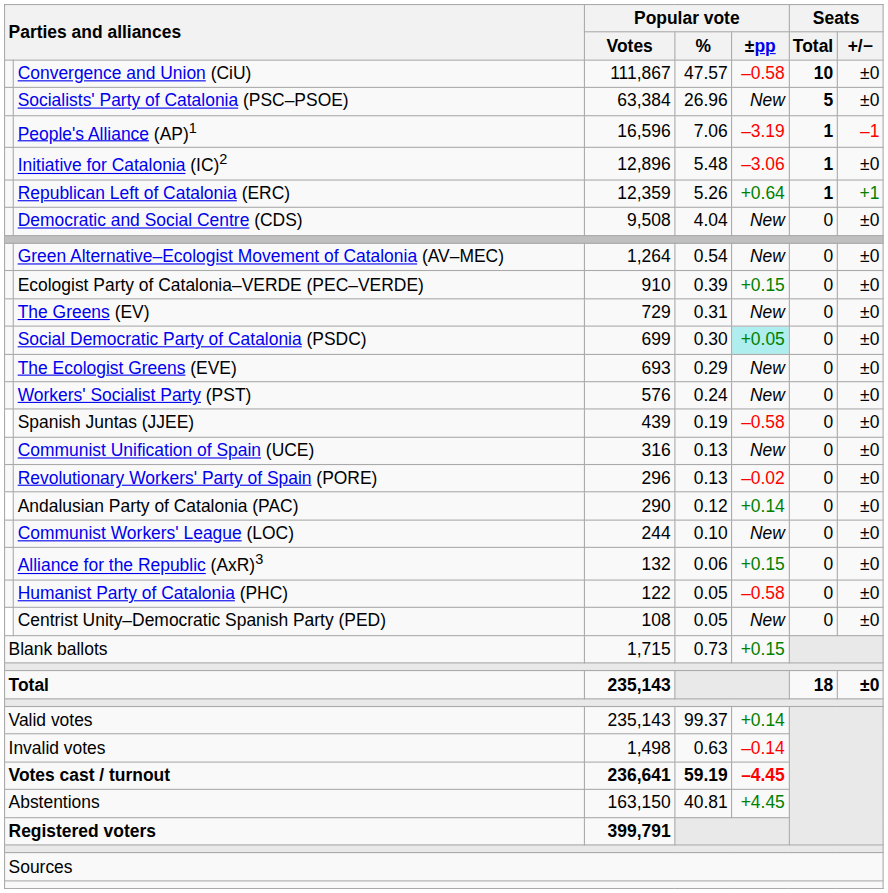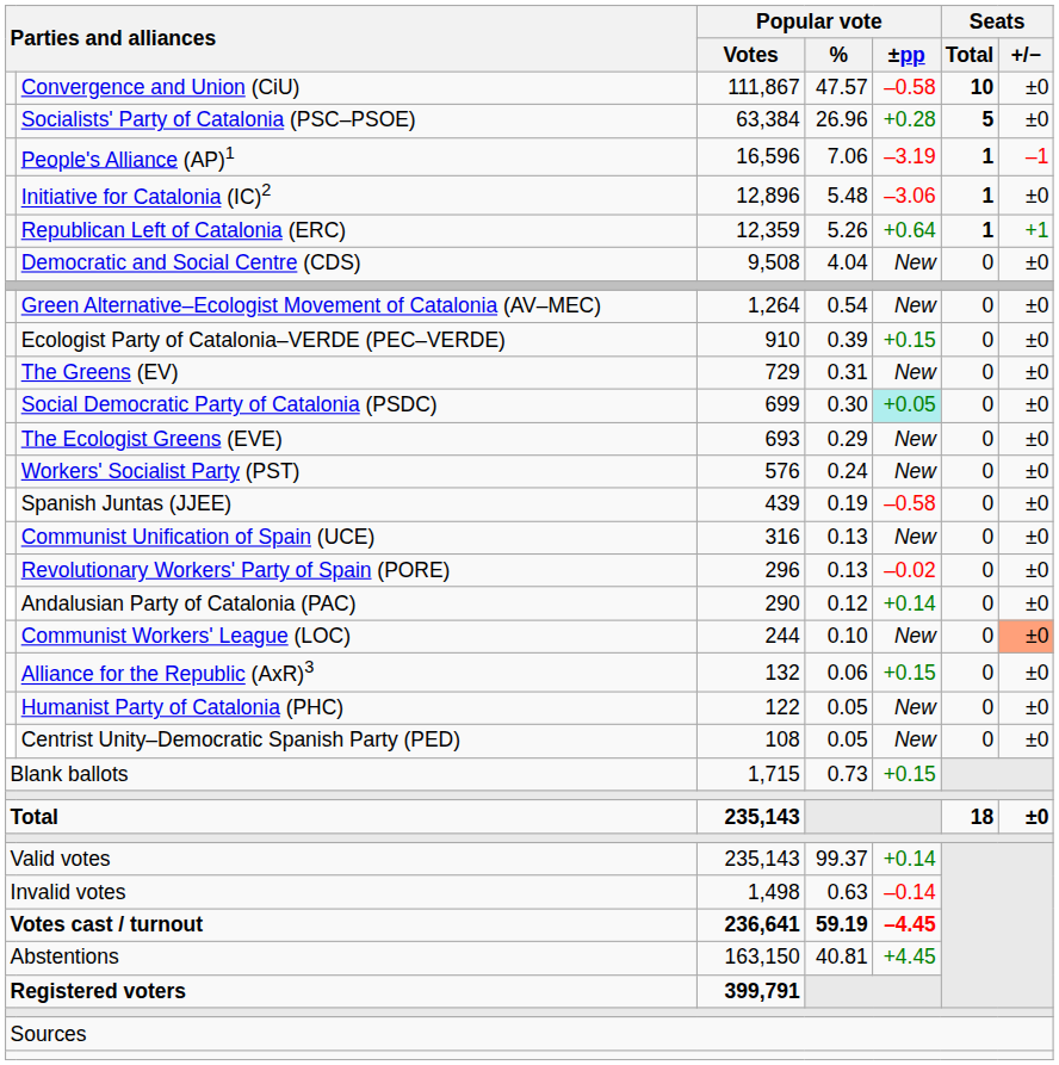Socialists' Party of Catalonia (PSC–PSOE) | Popular vote / ±pp: New -> +0.28
Communist Workers' League (LOC) | Seats / +/−: no background -> lightsalmon background
Humanist Party of Catalonia (PHC) | Popular vote / ±pp: –0.58 -> New
